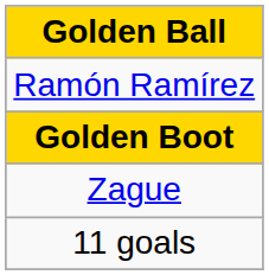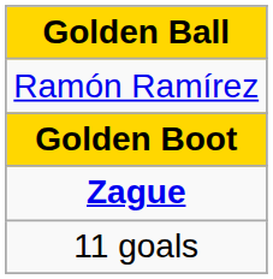row 4 | column 1: normal -> bold
